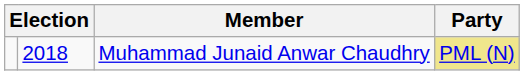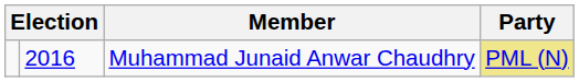Muhammad Junaid Anwar Chaudhry | column 2: 2018 -> 2016
